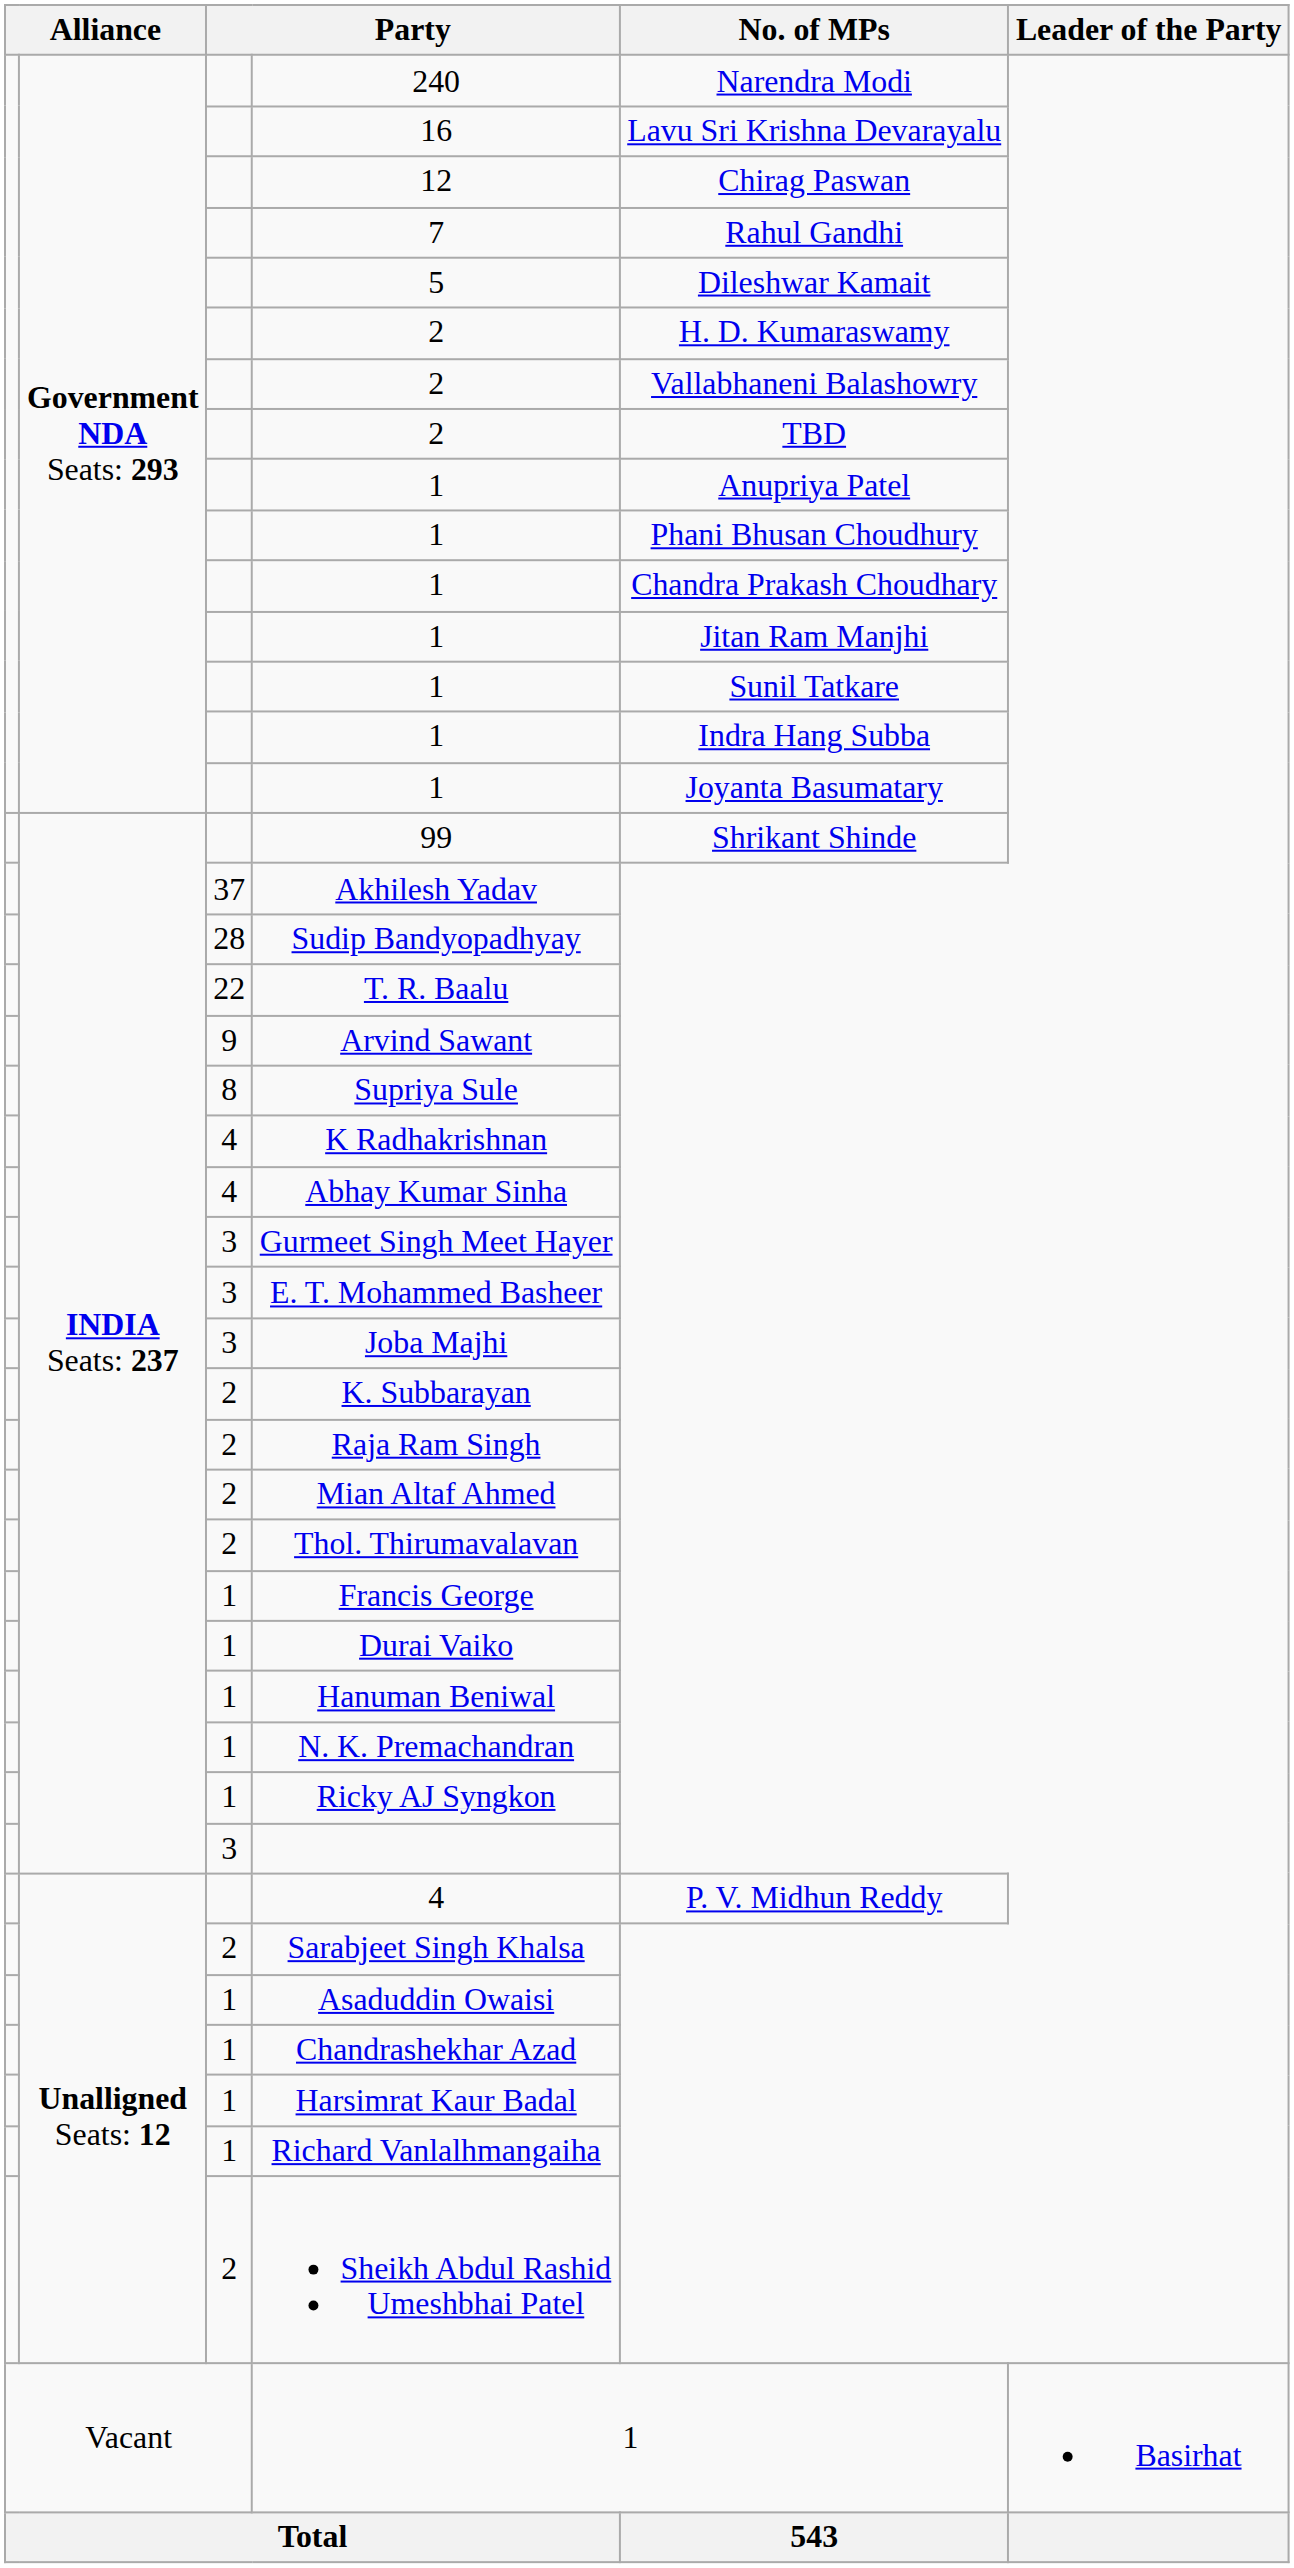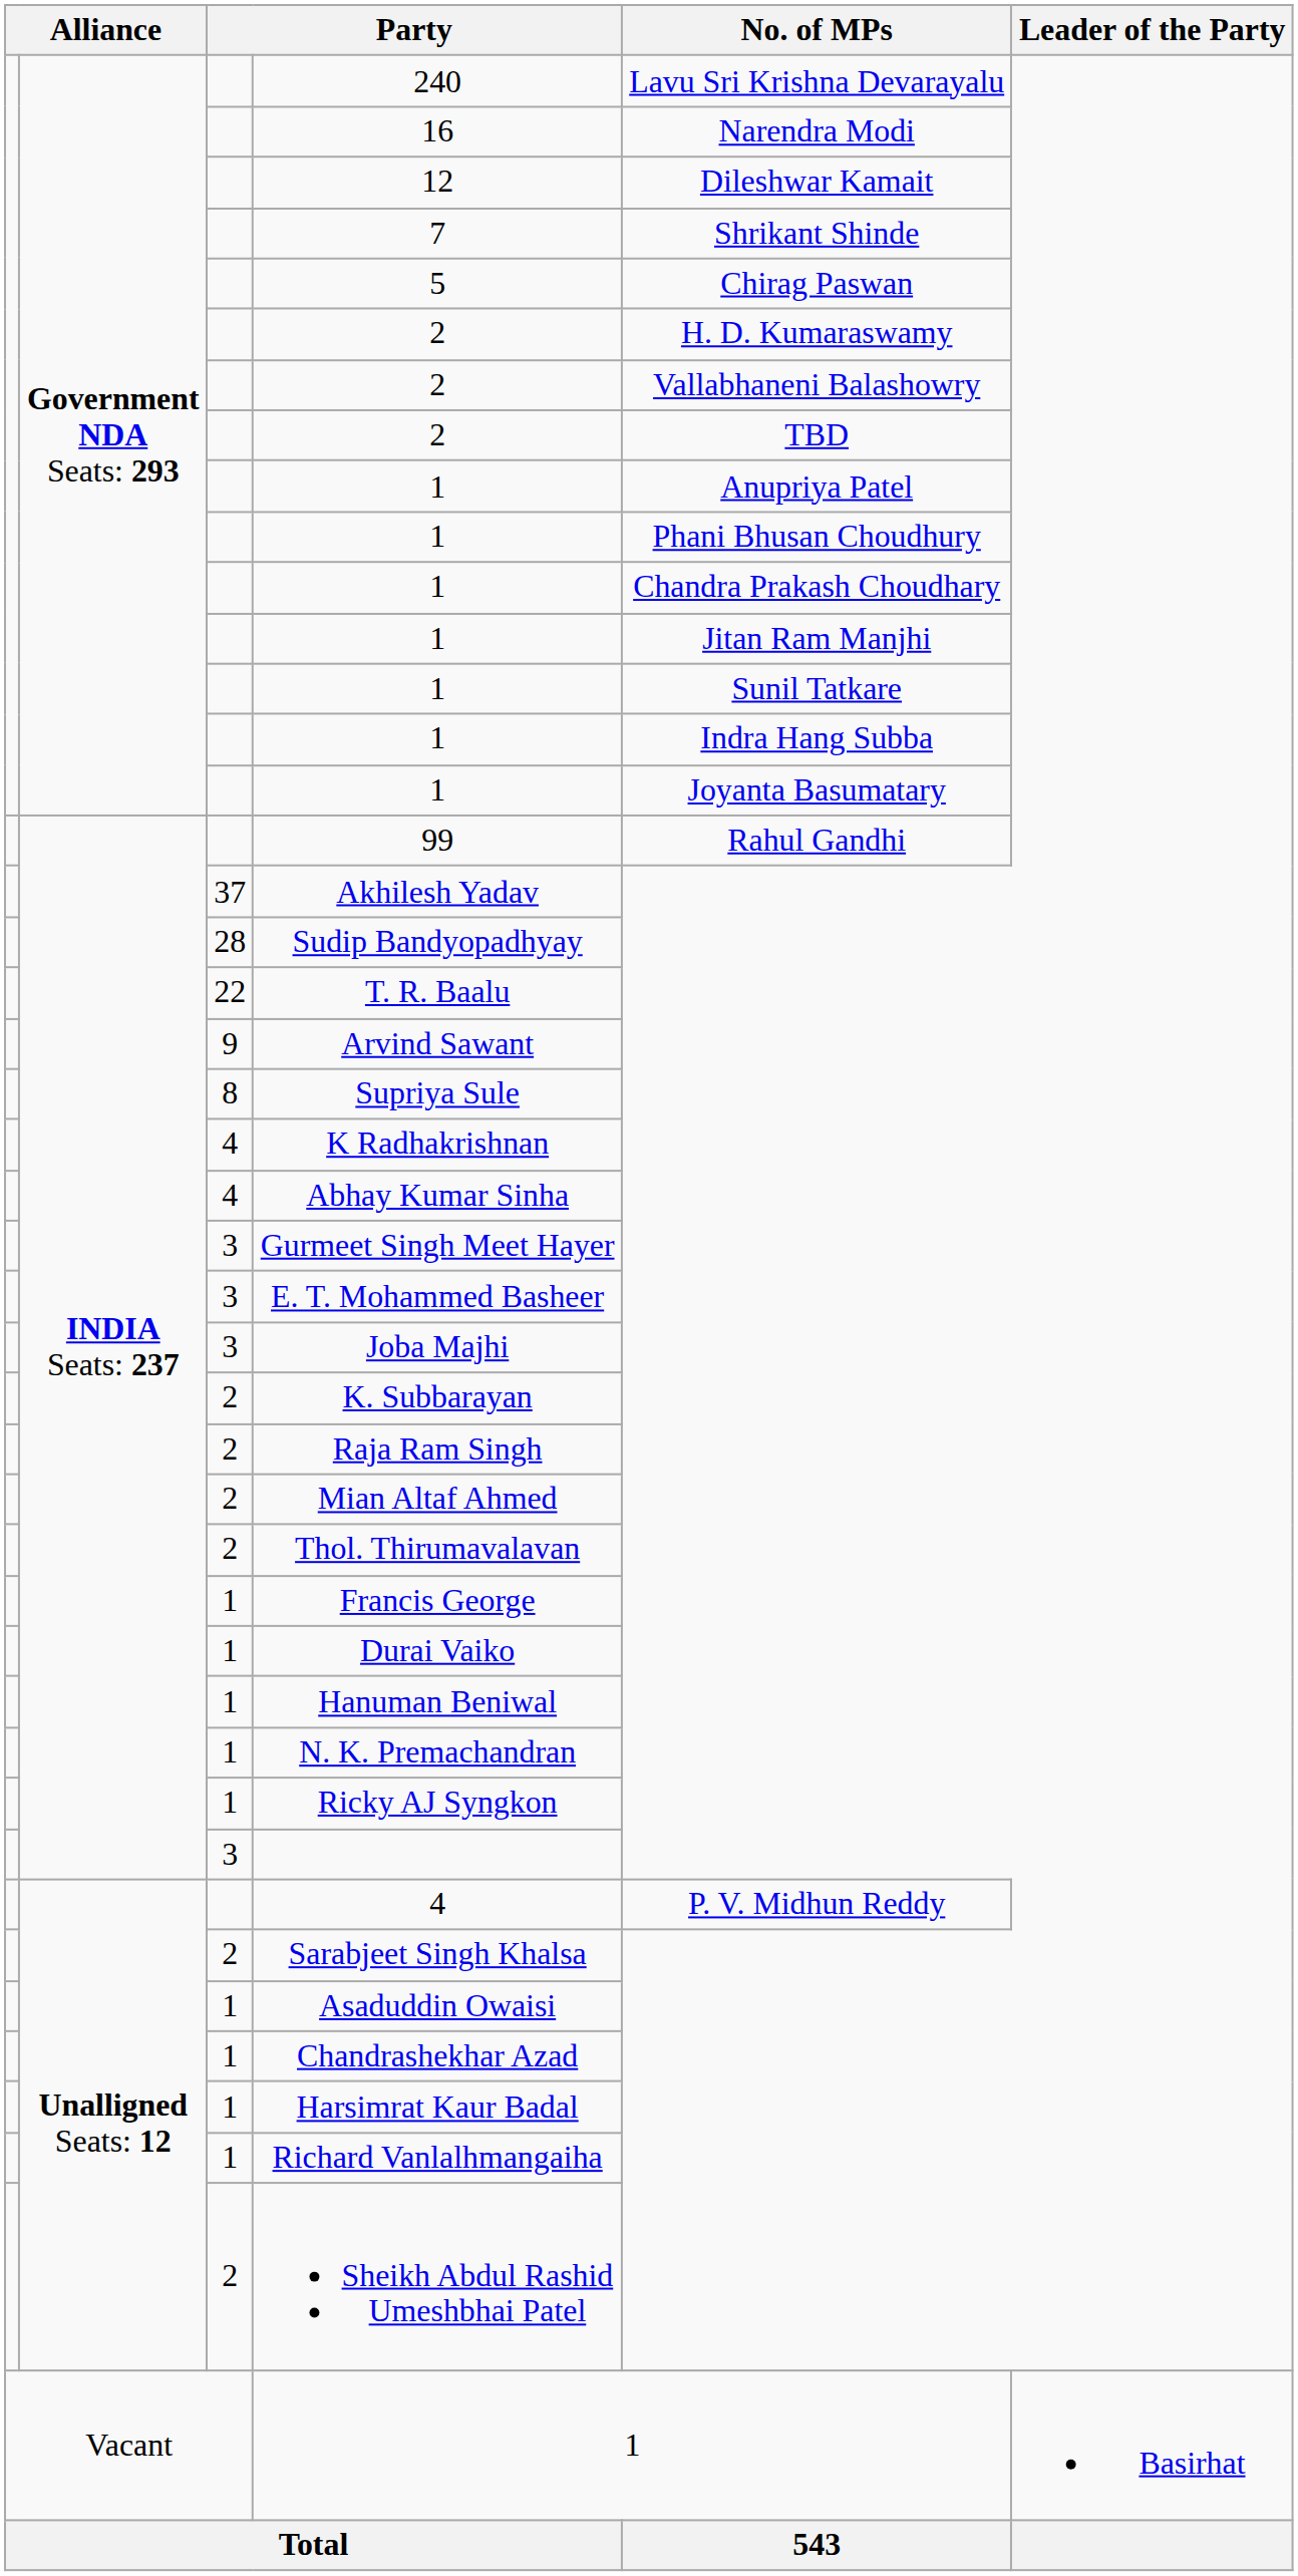240 | No. of MPs: Narendra Modi -> Lavu Sri Krishna Devarayalu
16 | No. of MPs: Lavu Sri Krishna Devarayalu -> Narendra Modi
12 | No. of MPs: Chirag Paswan -> Dileshwar Kamait
7 | No. of MPs: Rahul Gandhi -> Shrikant Shinde
5 | No. of MPs: Dileshwar Kamait -> Chirag Paswan
99 | No. of MPs: Shrikant Shinde -> Rahul Gandhi
